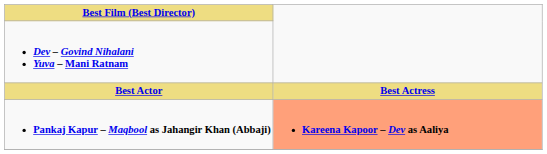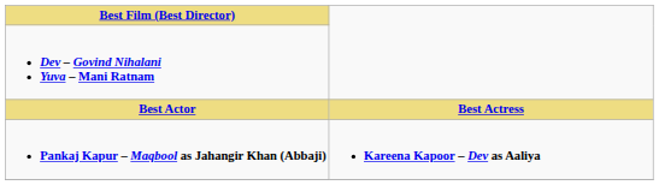Pankaj Kapur – Maqbool as Jahangir Khan (Abbaji) | column 2: lightsalmon background -> no background
